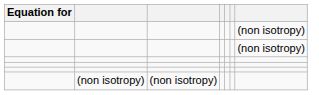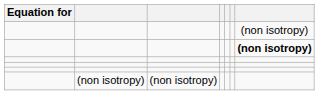row 3 | column 7: normal -> bold
